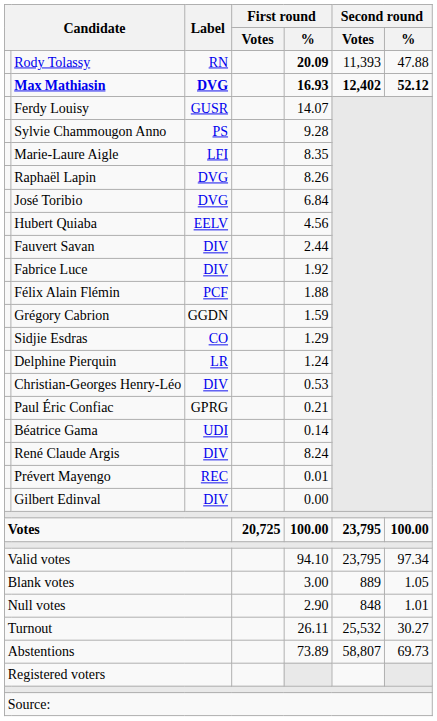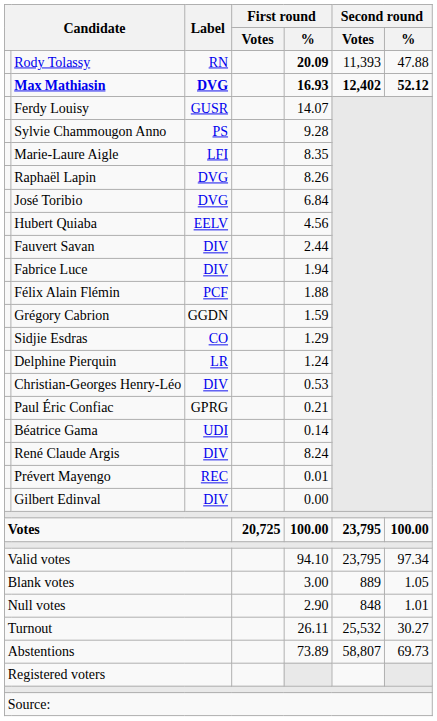Fabrice Luce | First round / %: 1.92 -> 1.94
